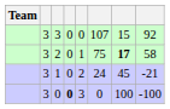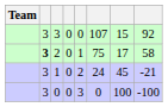row 3 | column 2: normal -> bold
row 3 | column 7: bold -> normal
row 5 | column 4: bold -> normal
